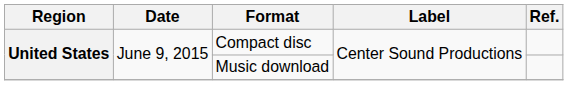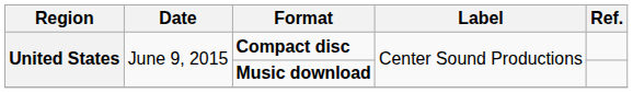Compact disc | Format: normal -> bold
Music download | Format: normal -> bold
